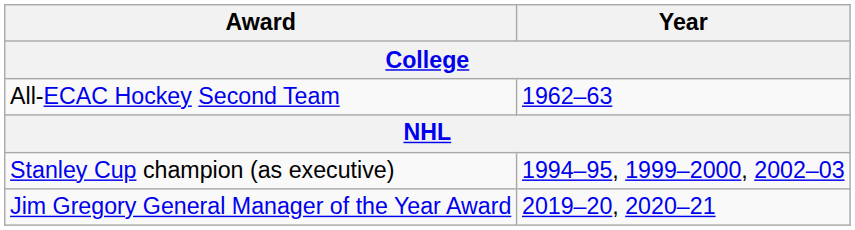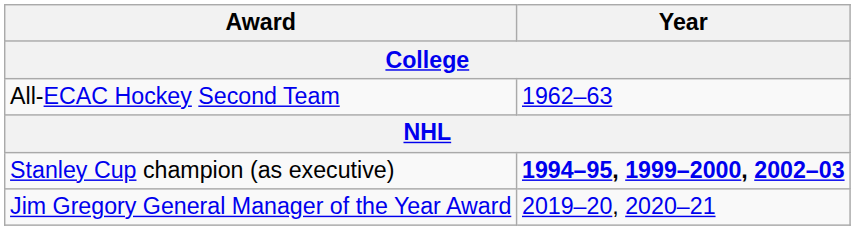Stanley Cup champion (as executive) | Year: normal -> bold
